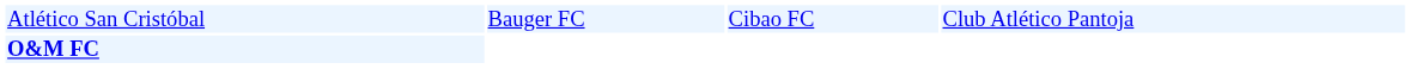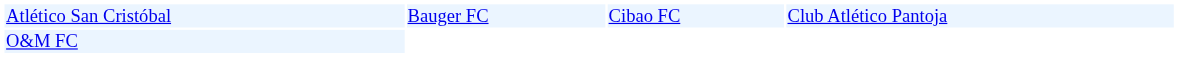O&M FC | column 1: bold -> normal
